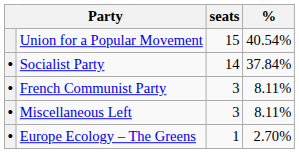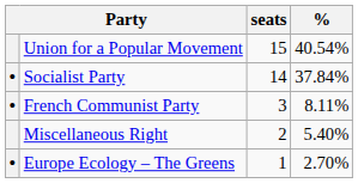- row: • | Miscellaneous Left | 3 | 8.11%
+ row: Miscellaneous Right | 2 | 5.40%
